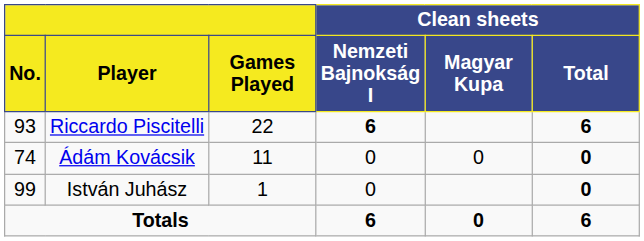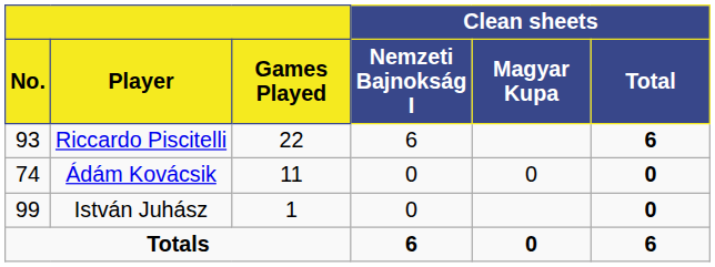Riccardo Piscitelli | Clean sheets / Nemzeti Bajnokság I: bold -> normal
